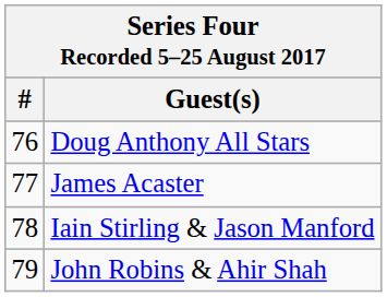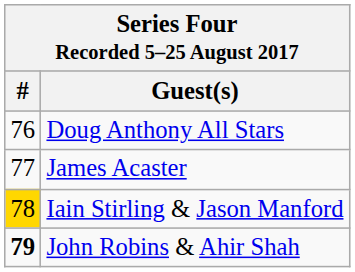Iain Stirling & Jason Manford | #: no background -> gold background
John Robins & Ahir Shah | #: normal -> bold
